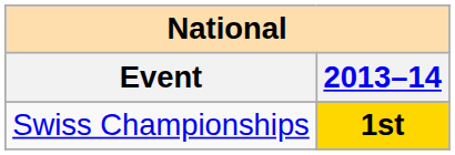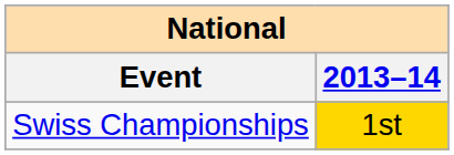Swiss Championships | 2013–14: bold -> normal
